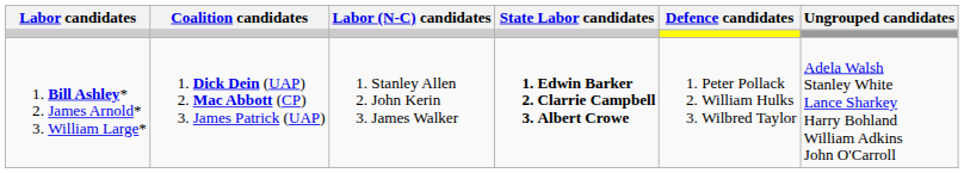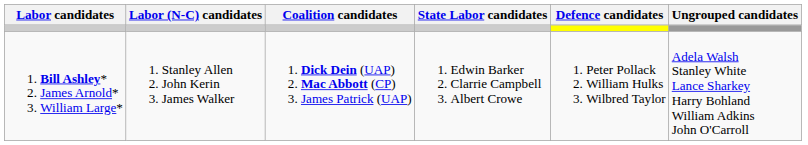columns swapped: Coalition candidates <-> Labor (N-C) candidates
Bill Ashley* James Arnold* William Large* | State Labor candidates: bold -> normal
